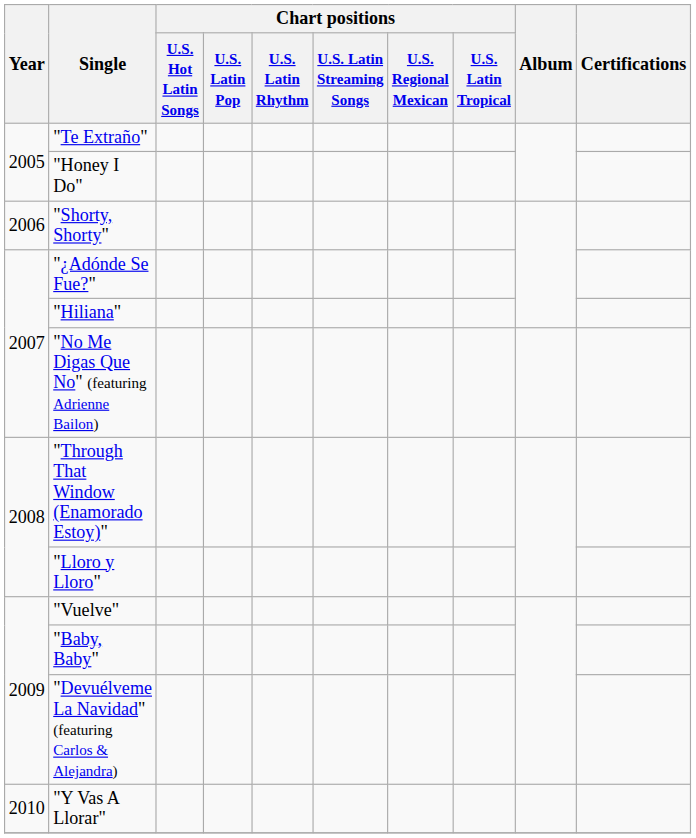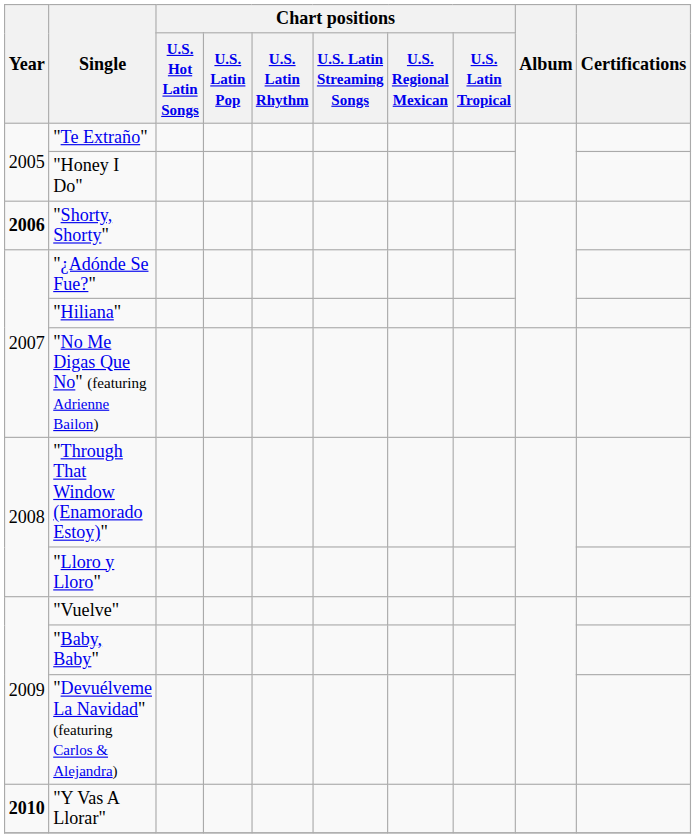"Shorty, Shorty" | Year: normal -> bold
"Y Vas A Llorar" | Year: normal -> bold
